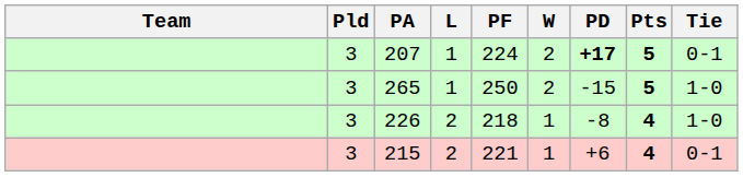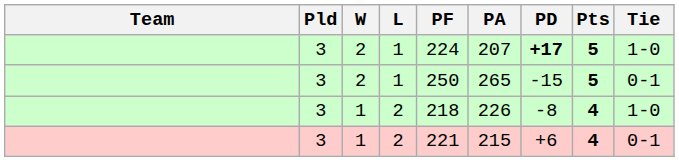columns swapped: W <-> PA
row 2 | Tie: 0-1 -> 1-0
row 3 | Tie: 1-0 -> 0-1
